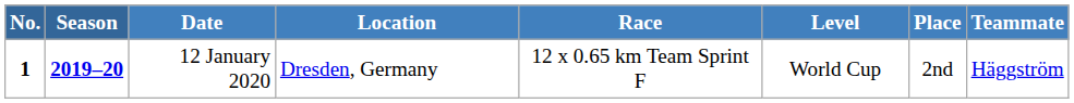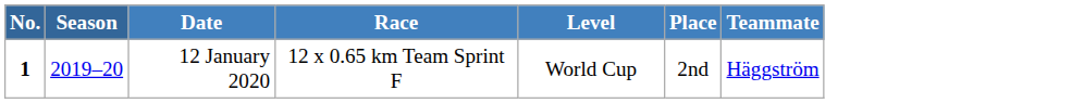- column: Location | Dresden, Germany
12 January 2020 | Season: bold -> normal
